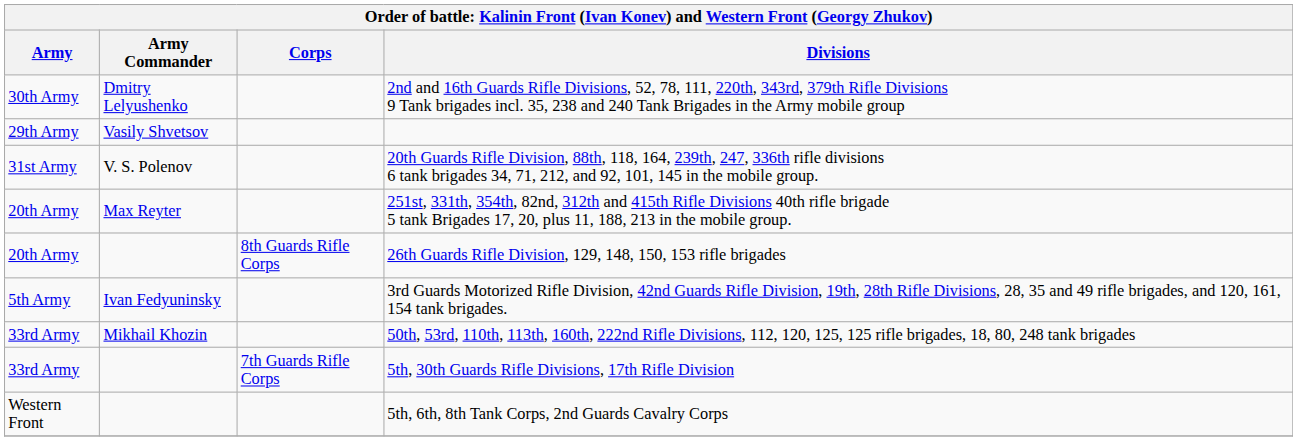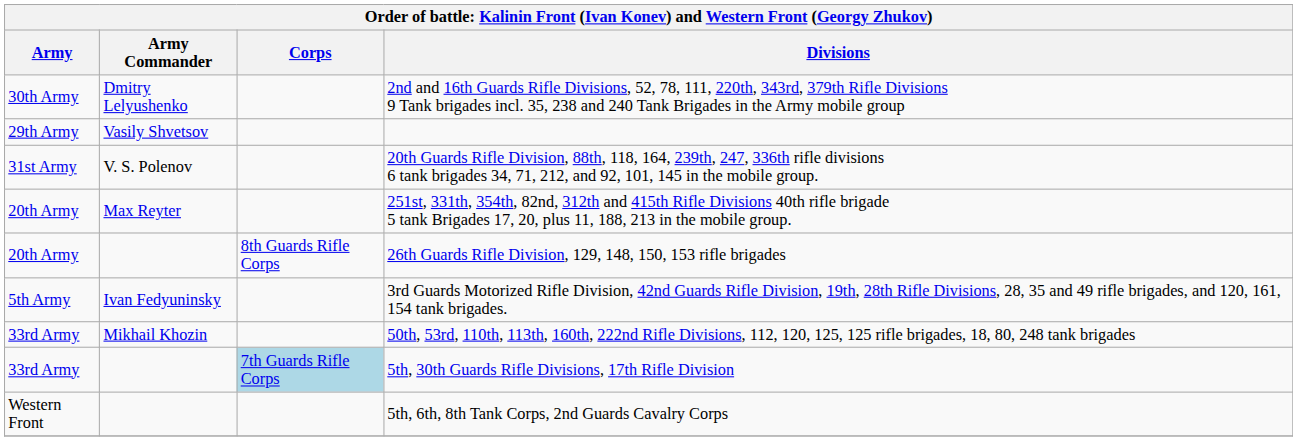5th, 30th Guards Rifle Divisions, 17th Rifle Division | Corps: no background -> lightblue background
